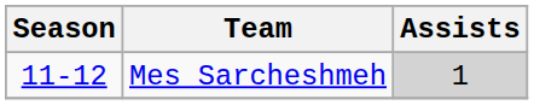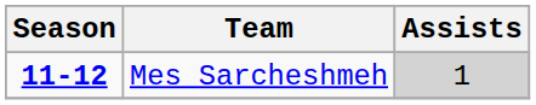Mes Sarcheshmeh | Season: normal -> bold
